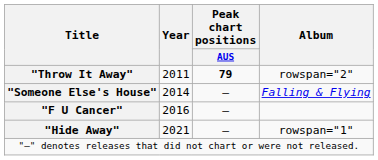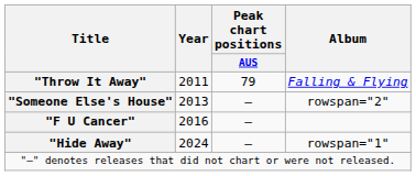"Throw It Away" | Peak chart positions / AUS: bold -> normal
"Throw It Away" | Album: rowspan="2" -> Falling & Flying
"Someone Else's House" | Year: 2014 -> 2013
"Someone Else's House" | Album: Falling & Flying -> rowspan="2"
"Hide Away" | Year: 2021 -> 2024
